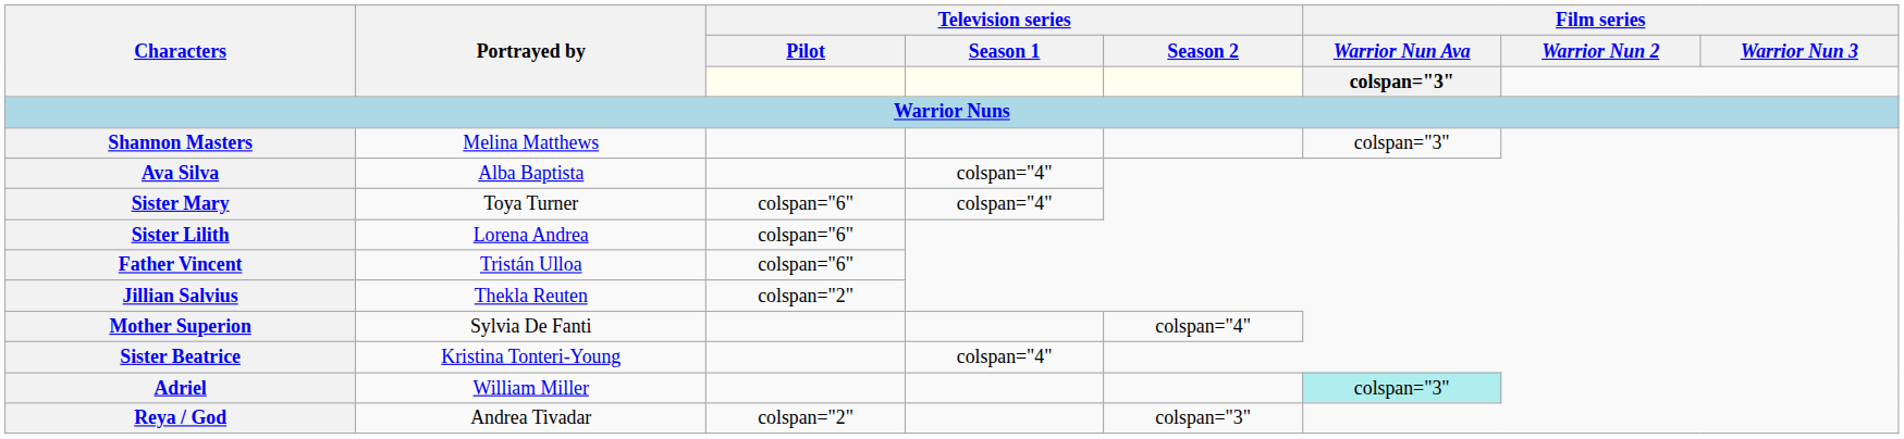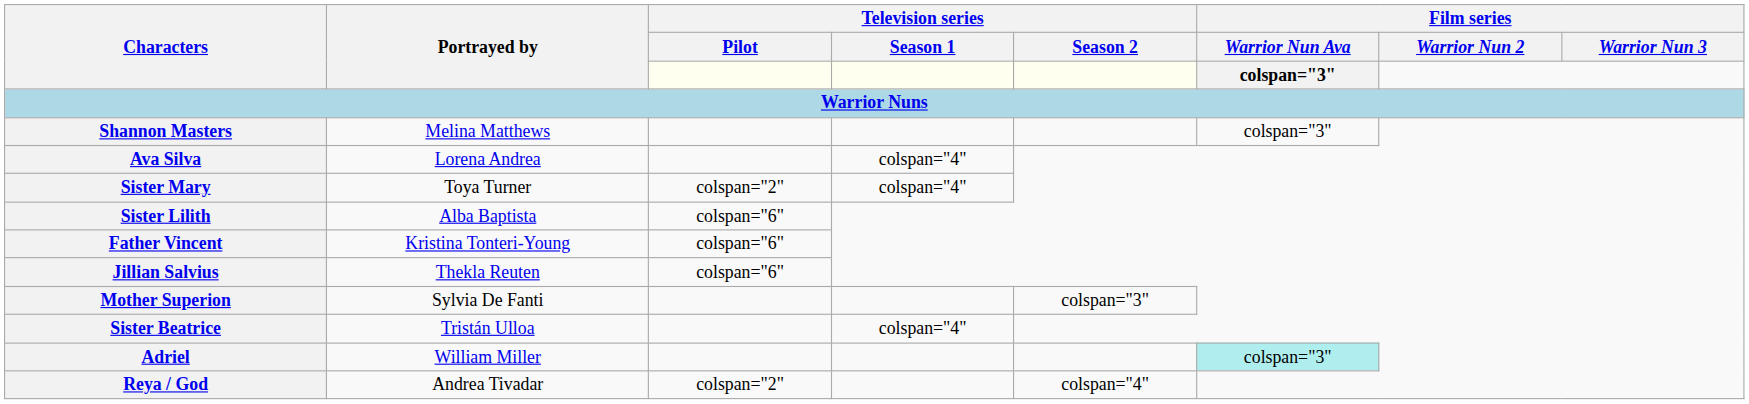Ava Silva | Portrayed by: Alba Baptista -> Lorena Andrea
Sister Mary | Television series / Pilot: colspan="6" -> colspan="2"
Sister Lilith | Portrayed by: Lorena Andrea -> Alba Baptista
Father Vincent | Portrayed by: Tristán Ulloa -> Kristina Tonteri-Young
Jillian Salvius | Television series / Pilot: colspan="2" -> colspan="6"
Mother Superion | Television series / Season 2: colspan="4" -> colspan="3"
Sister Beatrice | Portrayed by: Kristina Tonteri-Young -> Tristán Ulloa
Reya / God | Television series / Season 2: colspan="3" -> colspan="4"
